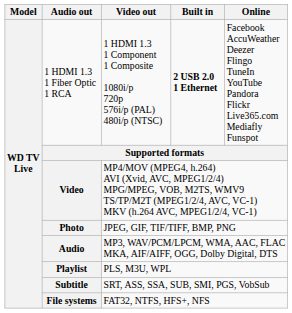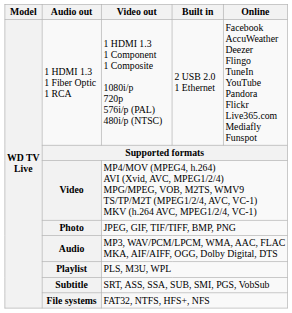1 HDMI 1.3 1 Fiber Optic 1 RCA | Built in: bold -> normal
